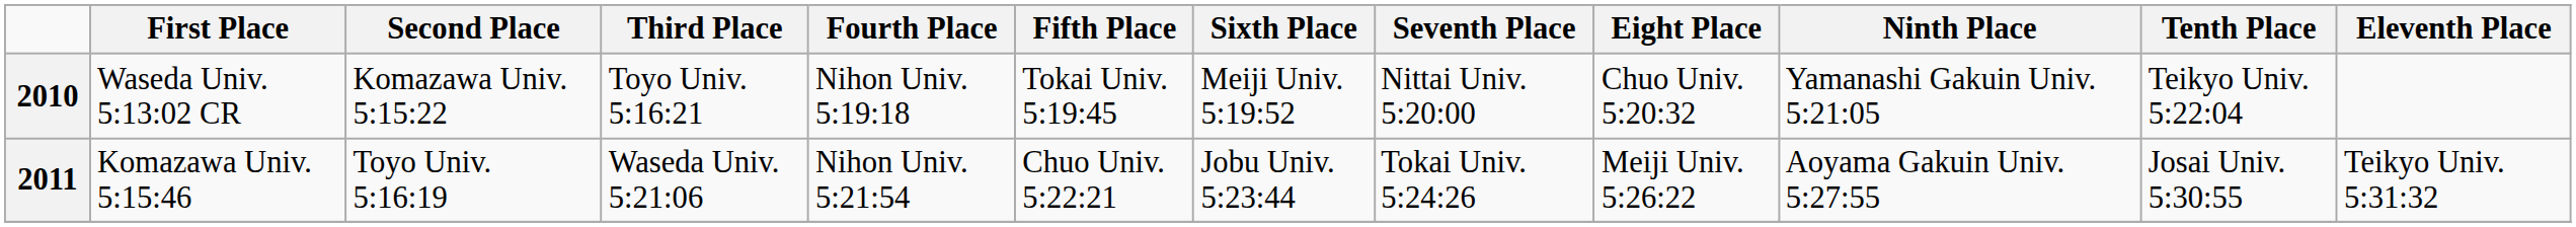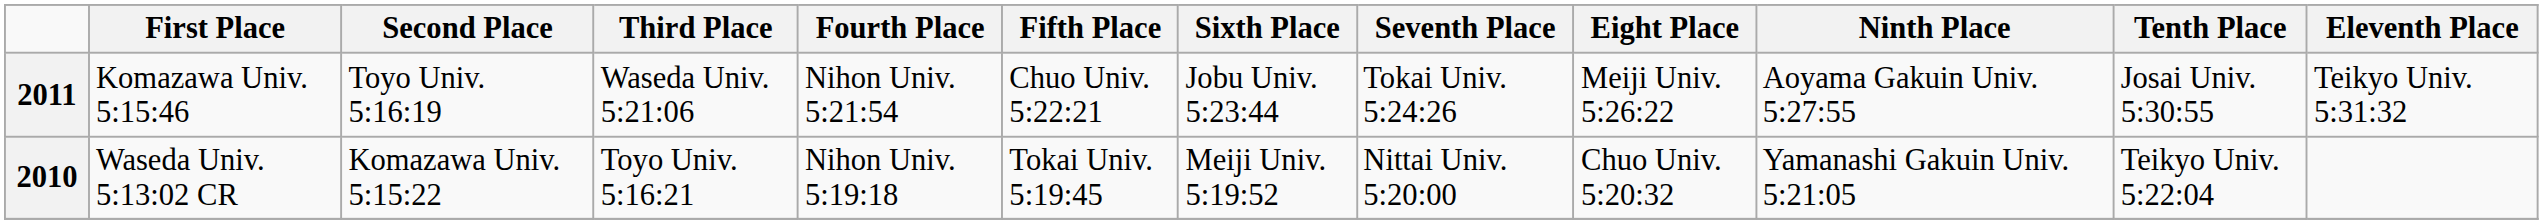rows swapped: 2010 <-> 2011
